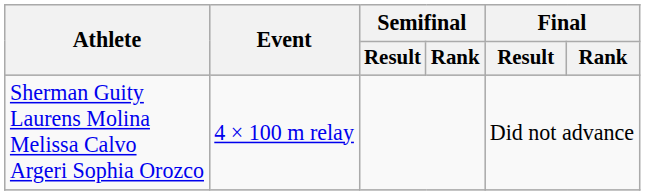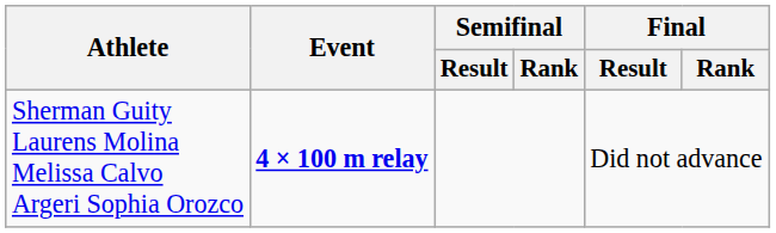row 3 | Event: normal -> bold
